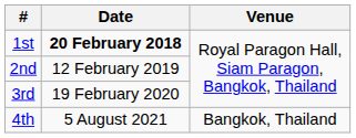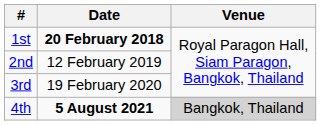4th | Date: normal -> bold
4th | Venue: no background -> lightgrey background
